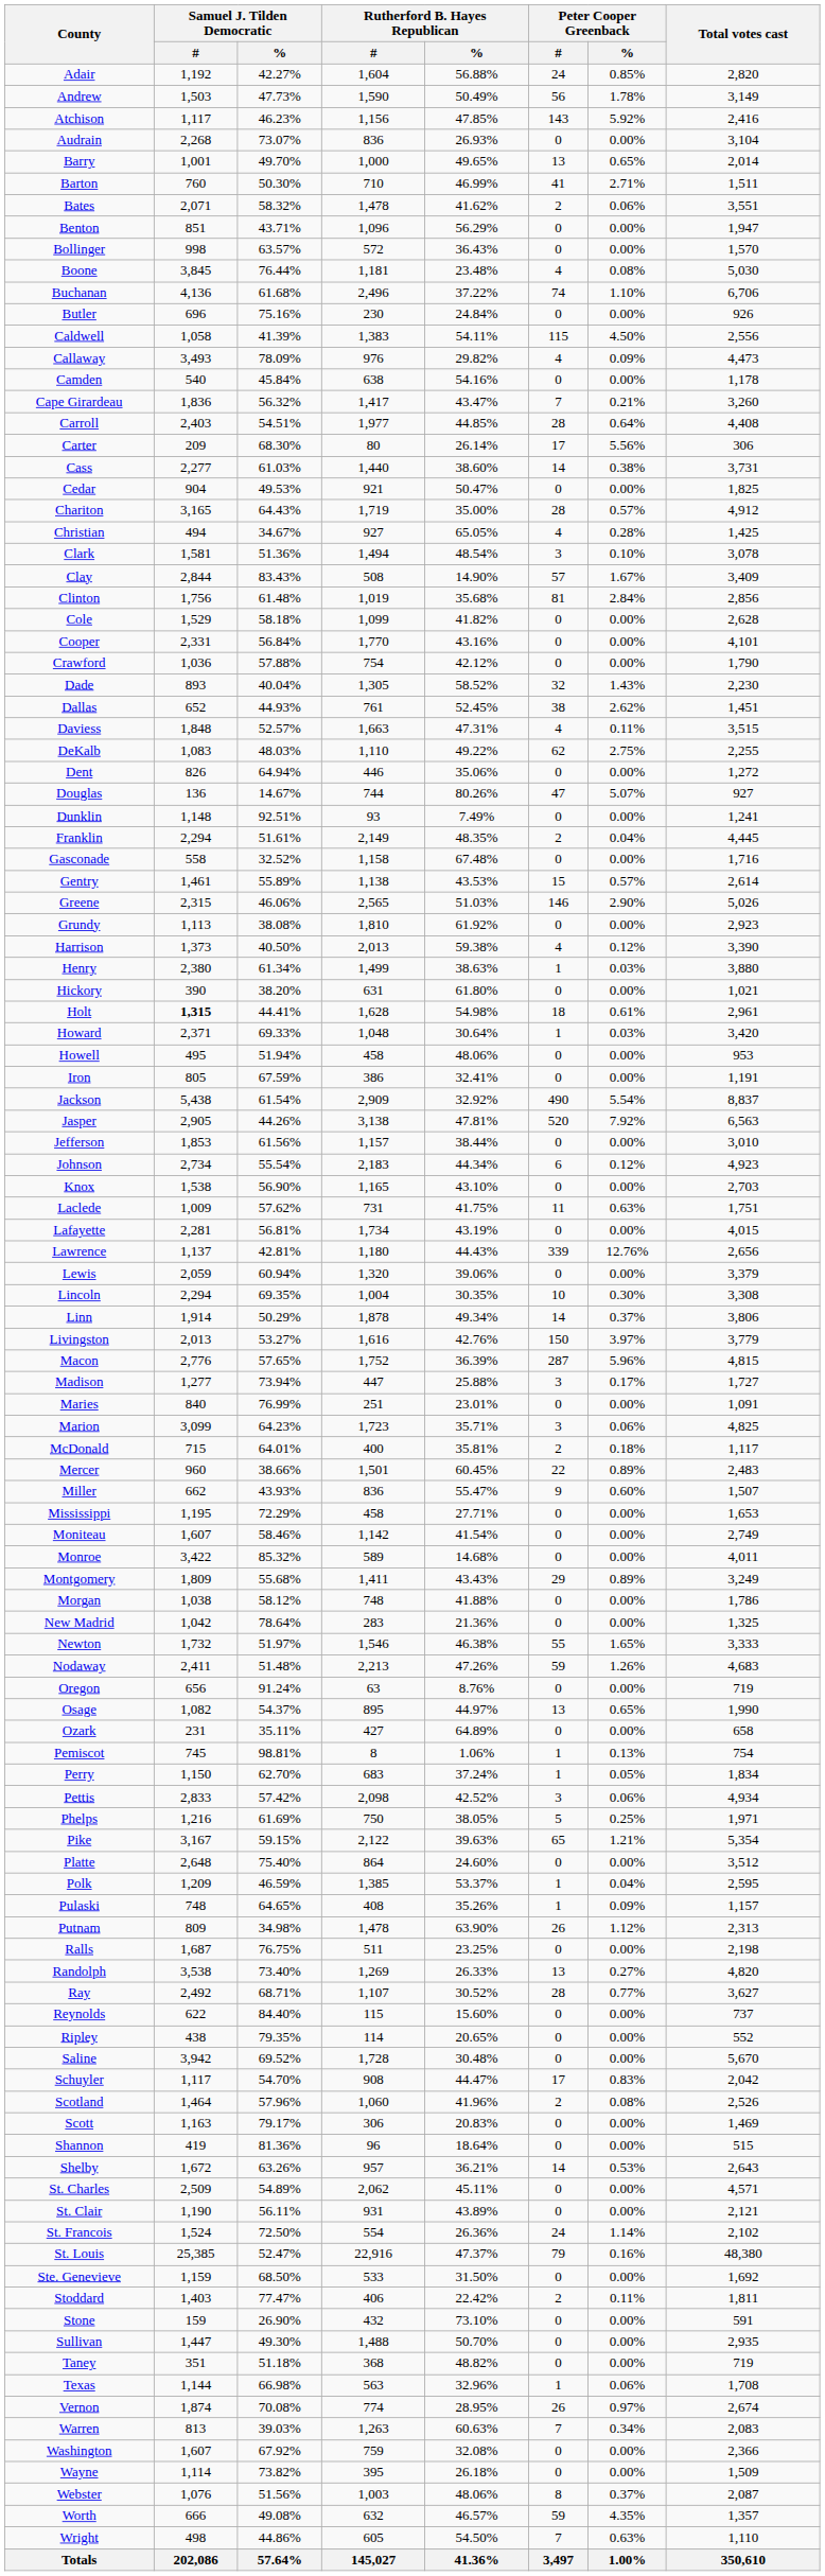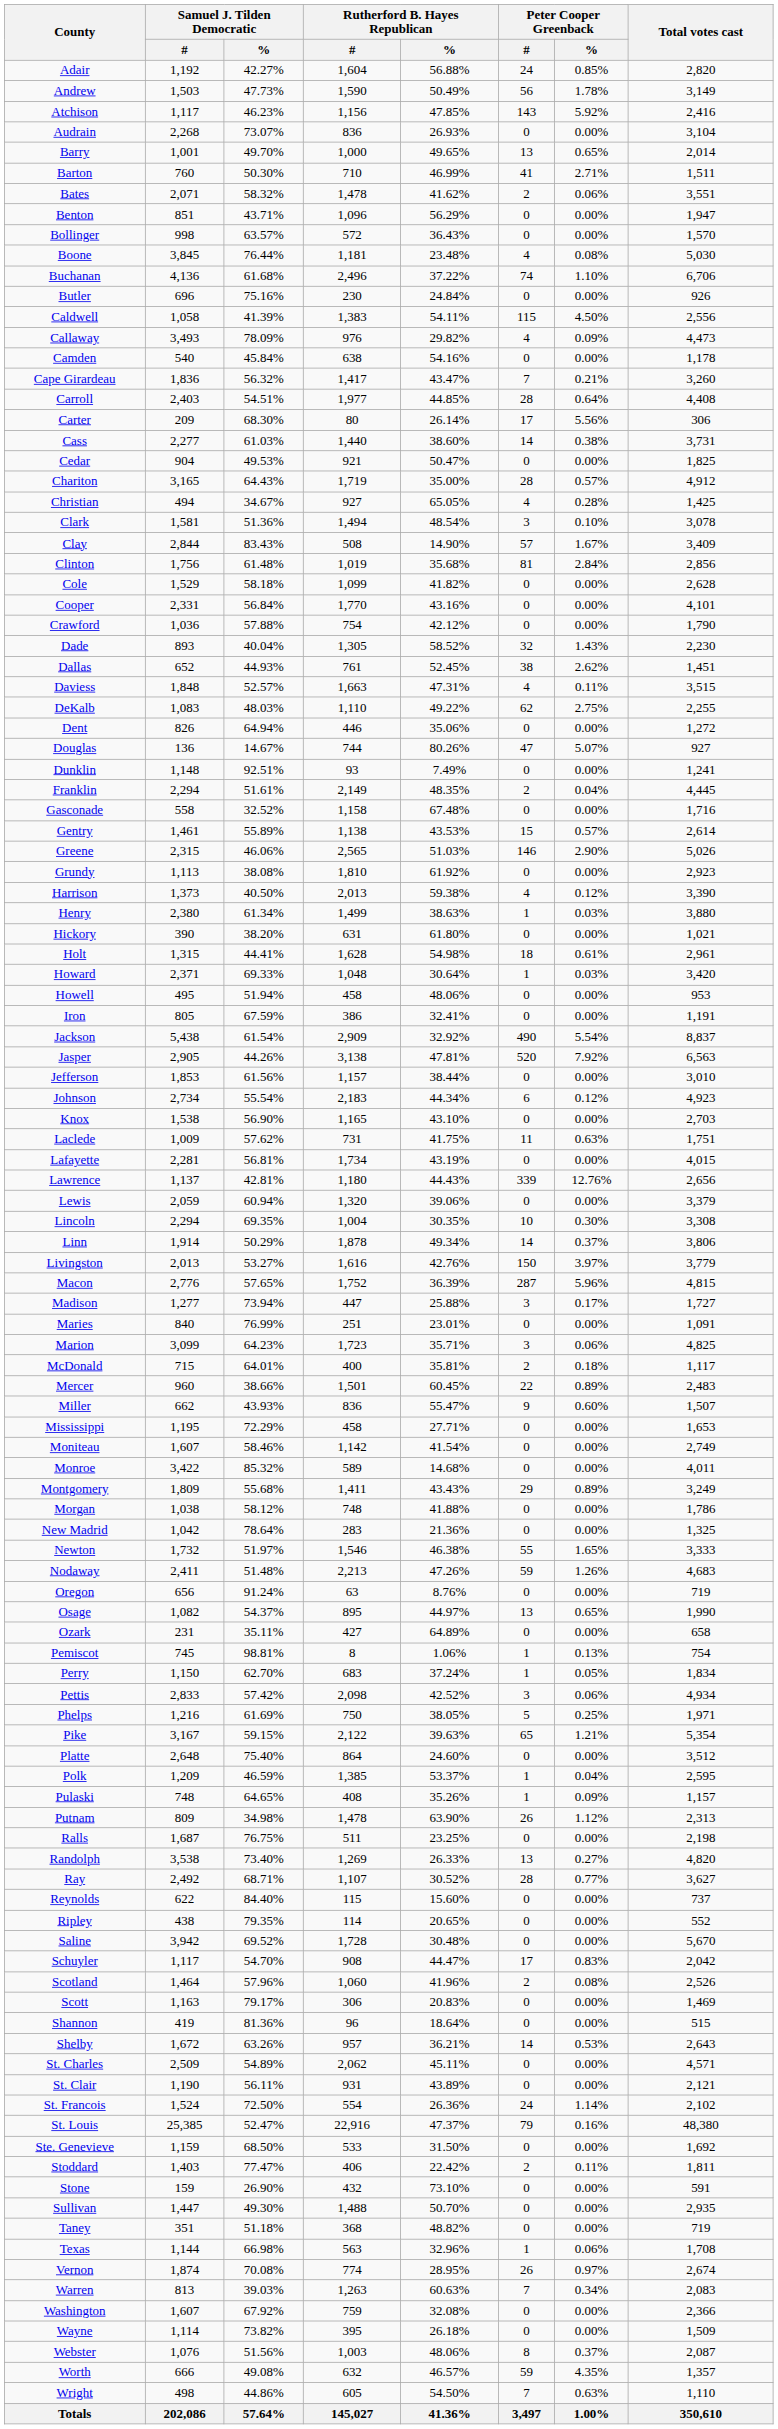Holt | Samuel J. Tilden Democratic / #: bold -> normal
